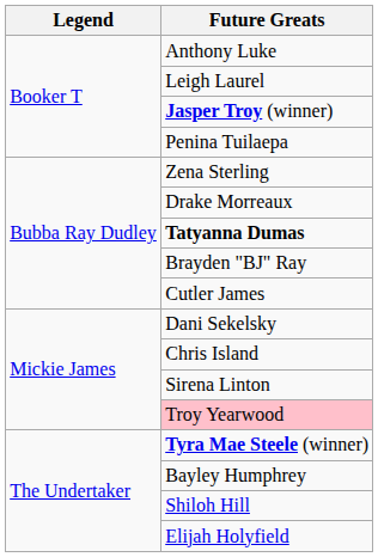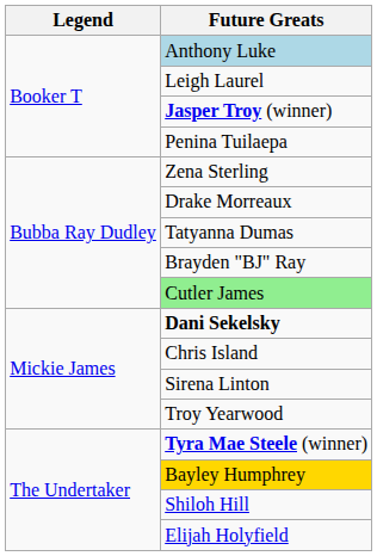Anthony Luke | Future Greats: no background -> lightblue background
Tatyanna Dumas | Future Greats: bold -> normal
Cutler James | Future Greats: no background -> lightgreen background
Dani Sekelsky | Future Greats: normal -> bold
Troy Yearwood | Future Greats: pink background -> no background
Bayley Humphrey | Future Greats: no background -> gold background
